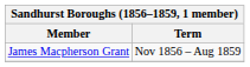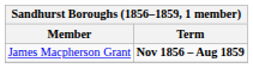James Macpherson Grant | Term: normal -> bold
